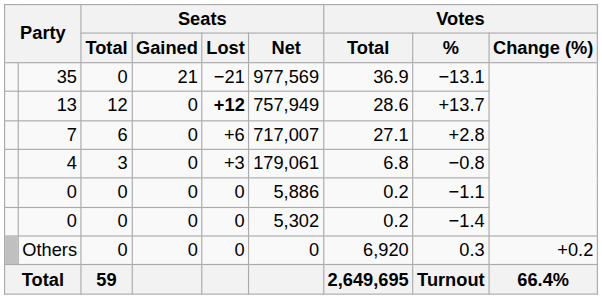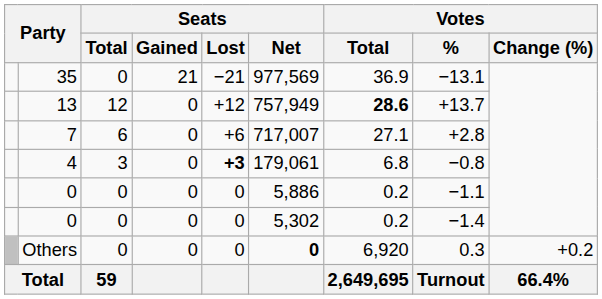13 | Seats / Lost: bold -> normal
13 | Votes / Total: normal -> bold
4 | Seats / Lost: normal -> bold
Others | Seats / Net: normal -> bold
